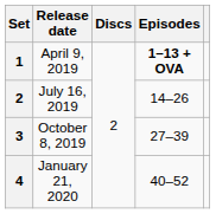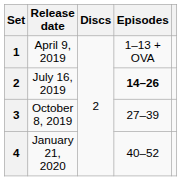April 9, 2019 | Episodes: bold -> normal
July 16, 2019 | Episodes: normal -> bold
